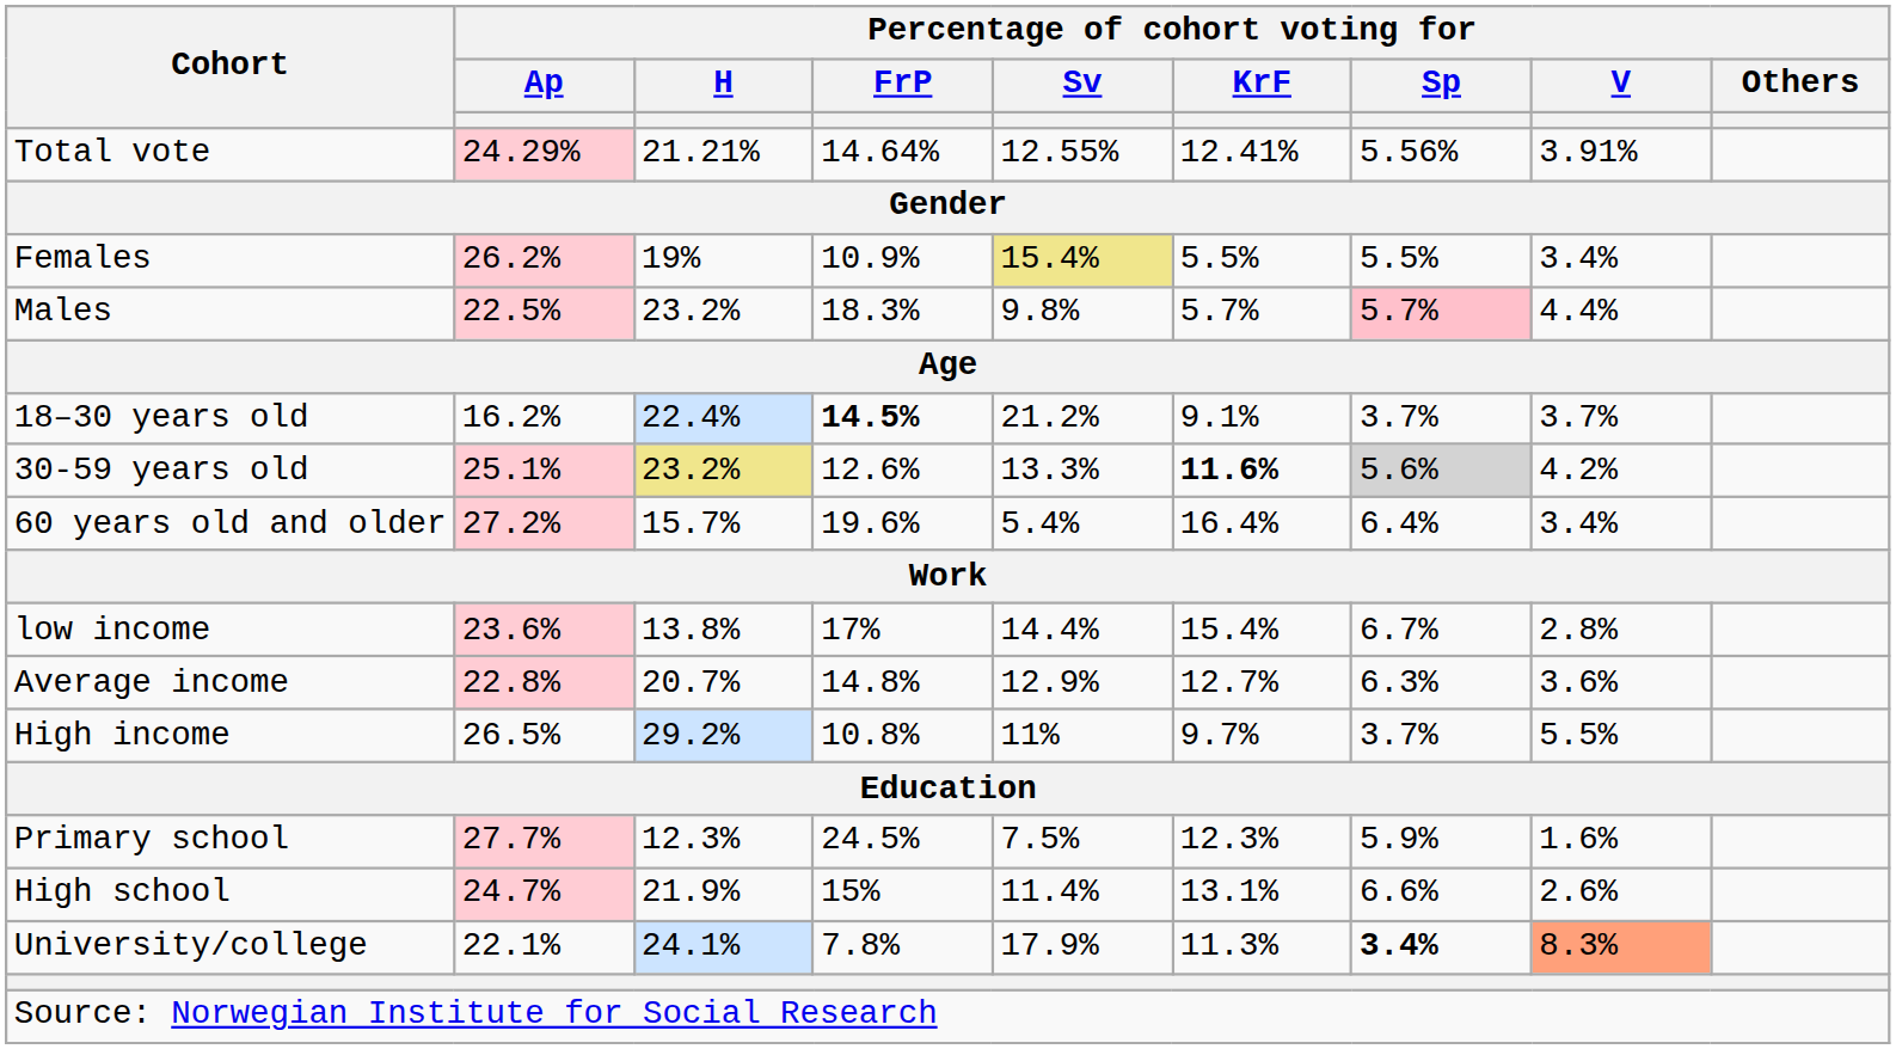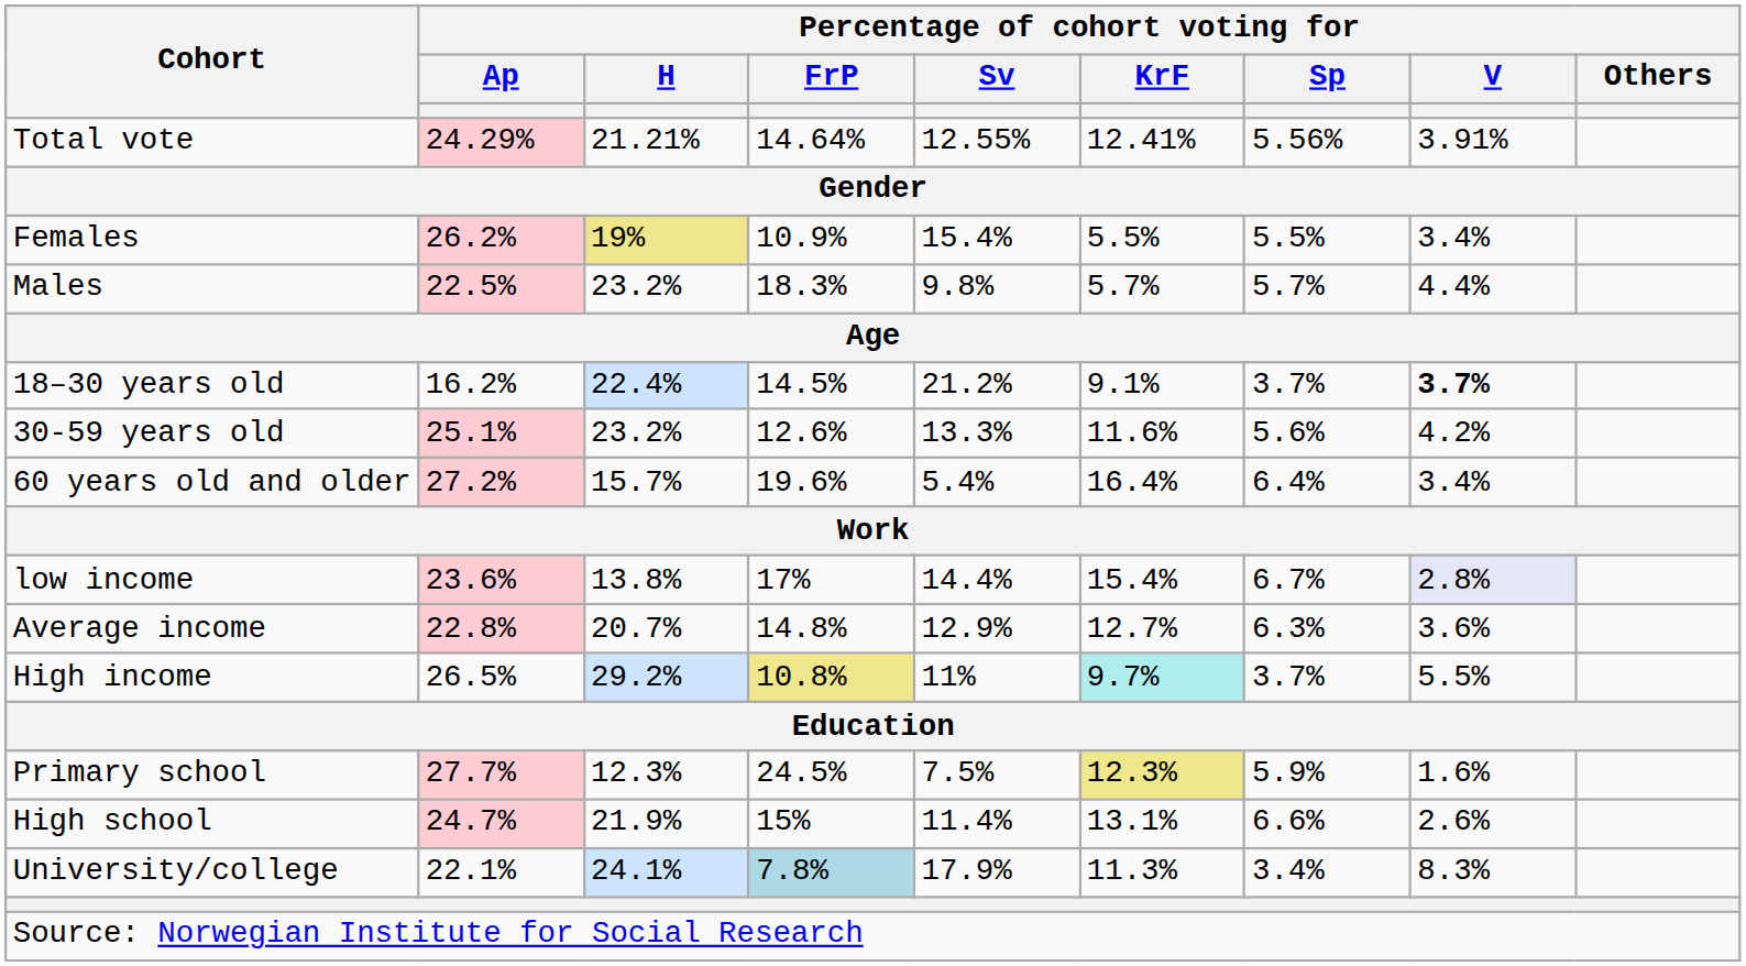Females | Percentage of cohort voting for / H: no background -> khaki background
Females | Percentage of cohort voting for / Sv: khaki background -> no background
Males | Percentage of cohort voting for / Sp: pink background -> no background
18–30 years old | Percentage of cohort voting for / FrP: bold -> normal
18–30 years old | Percentage of cohort voting for / V: normal -> bold
30-59 years old | Percentage of cohort voting for / H: khaki background -> no background
30-59 years old | Percentage of cohort voting for / KrF: bold -> normal
30-59 years old | Percentage of cohort voting for / Sp: lightgrey background -> no background
low income | Percentage of cohort voting for / V: no background -> lavender background
High income | Percentage of cohort voting for / FrP: no background -> khaki background
High income | Percentage of cohort voting for / KrF: no background -> paleturquoise background
Primary school | Percentage of cohort voting for / KrF: no background -> khaki background
University/college | Percentage of cohort voting for / FrP: no background -> lightblue background
University/college | Percentage of cohort voting for / Sp: bold -> normal
University/college | Percentage of cohort voting for / V: lightsalmon background -> no background
